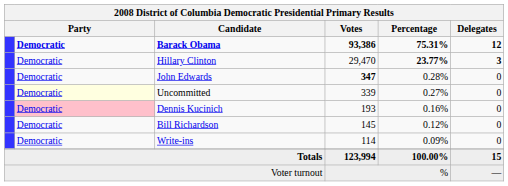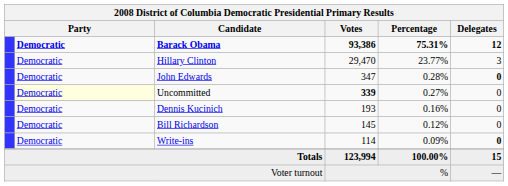Hillary Clinton | Percentage: bold -> normal
Hillary Clinton | Delegates: bold -> normal
John Edwards | Votes: bold -> normal
John Edwards | Delegates: normal -> bold
Uncommitted | Votes: normal -> bold
Dennis Kucinich | column 2: pink background -> no background
Write-ins | Delegates: normal -> bold
